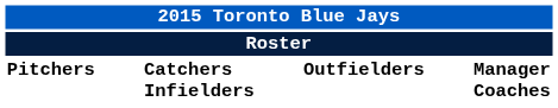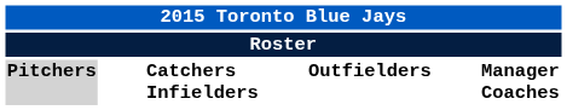Pitchers | column 1: no background -> lightgrey background
